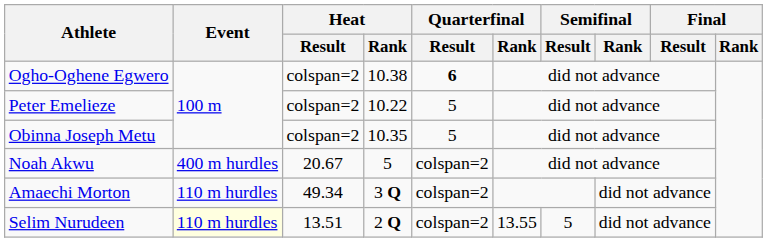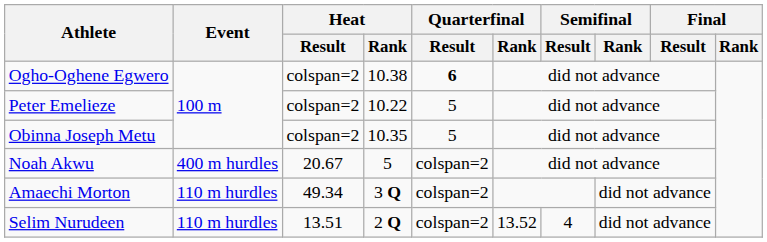Selim Nurudeen | Event: lightyellow background -> no background
Selim Nurudeen | Quarterfinal / Rank: 13.55 -> 13.52
Selim Nurudeen | Semifinal / Result: 5 -> 4
